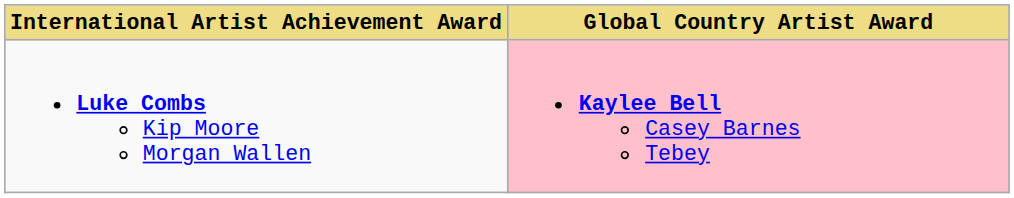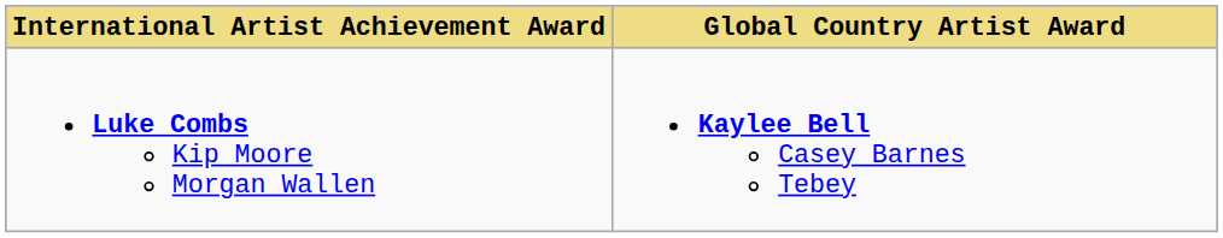Luke Combs Kip Moore Morgan Wallen | Global Country Artist Award: pink background -> no background
